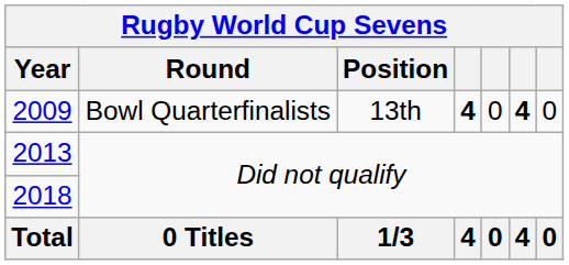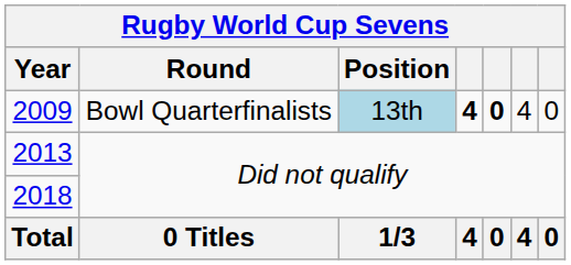2009 | Position: no background -> lightblue background
2009 | column 5: normal -> bold
2009 | column 6: bold -> normal
